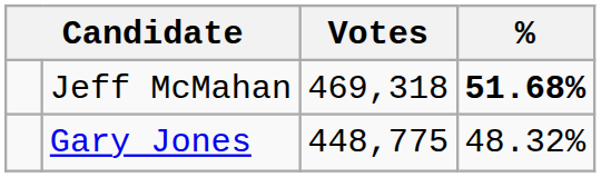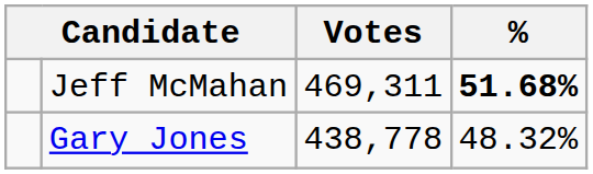Jeff McMahan | Votes: 469,318 -> 469,311
Gary Jones | Votes: 448,775 -> 438,778
